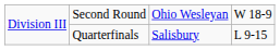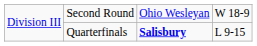Division III / Quarterfinals | column 3: normal -> bold
